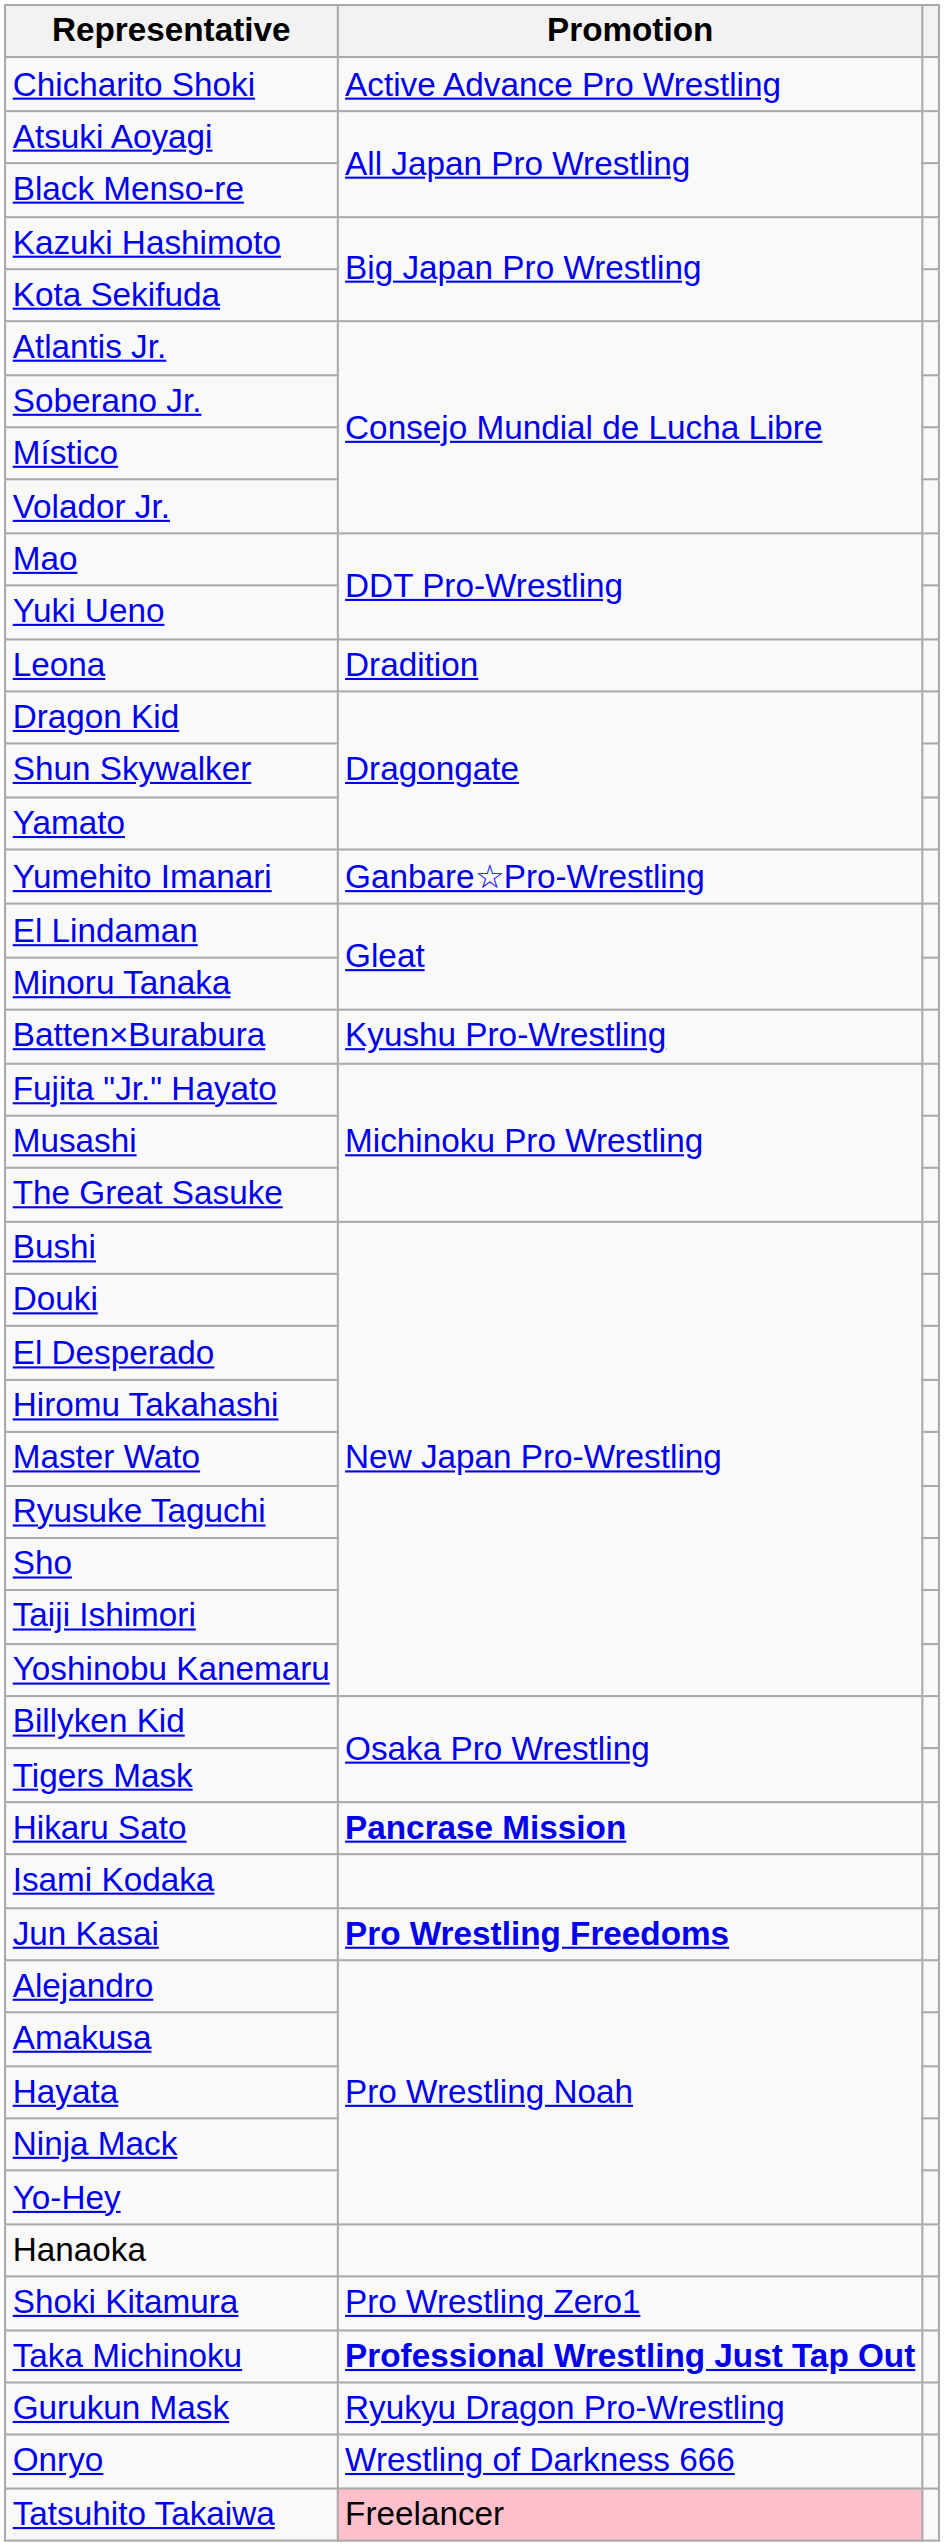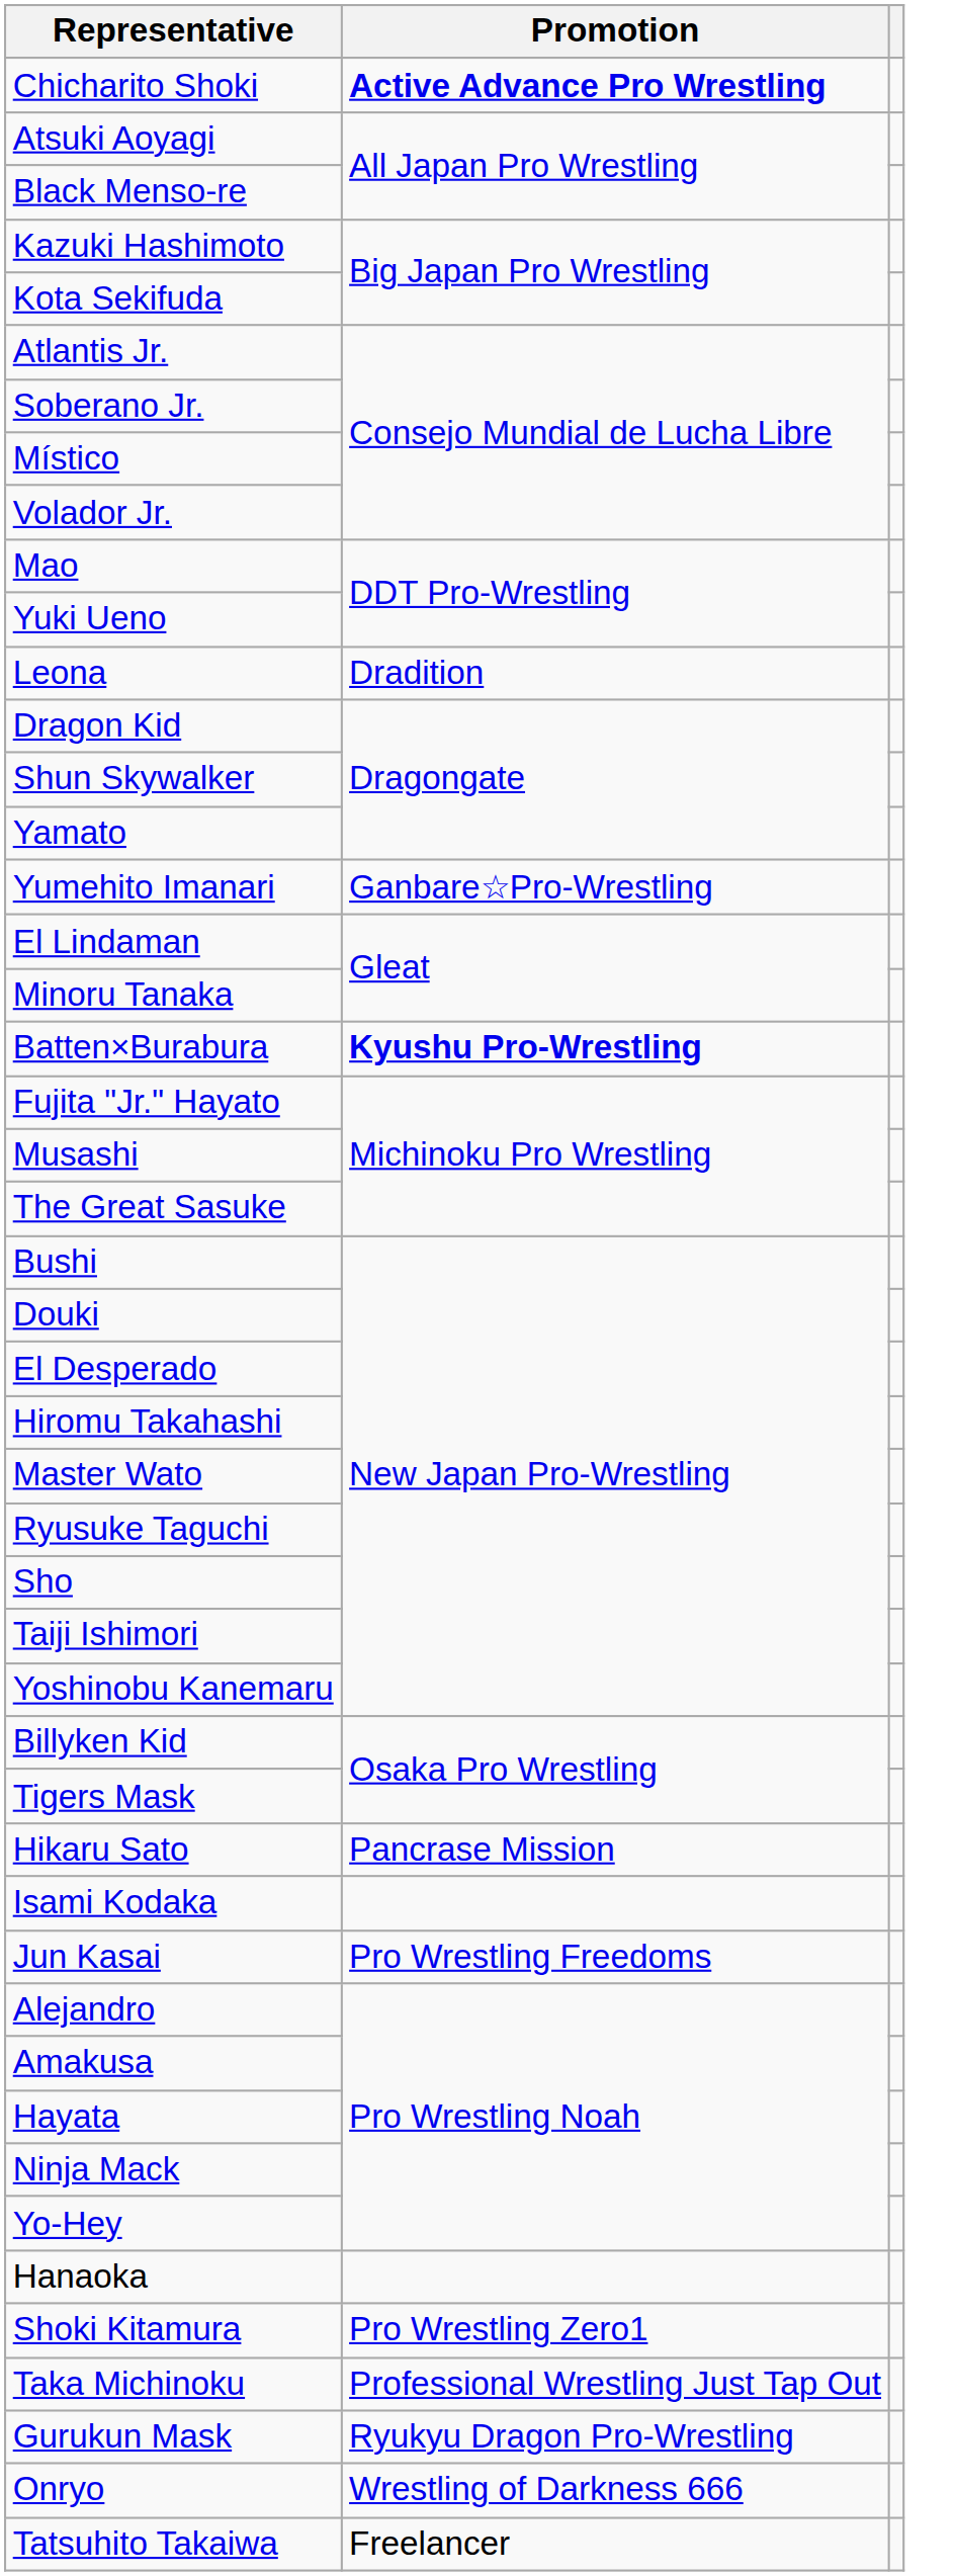Chicharito Shoki | Promotion: normal -> bold
Batten×Burabura | Promotion: normal -> bold
Hikaru Sato | Promotion: bold -> normal
Jun Kasai | Promotion: bold -> normal
Taka Michinoku | Promotion: bold -> normal
Tatsuhito Takaiwa | Promotion: pink background -> no background
